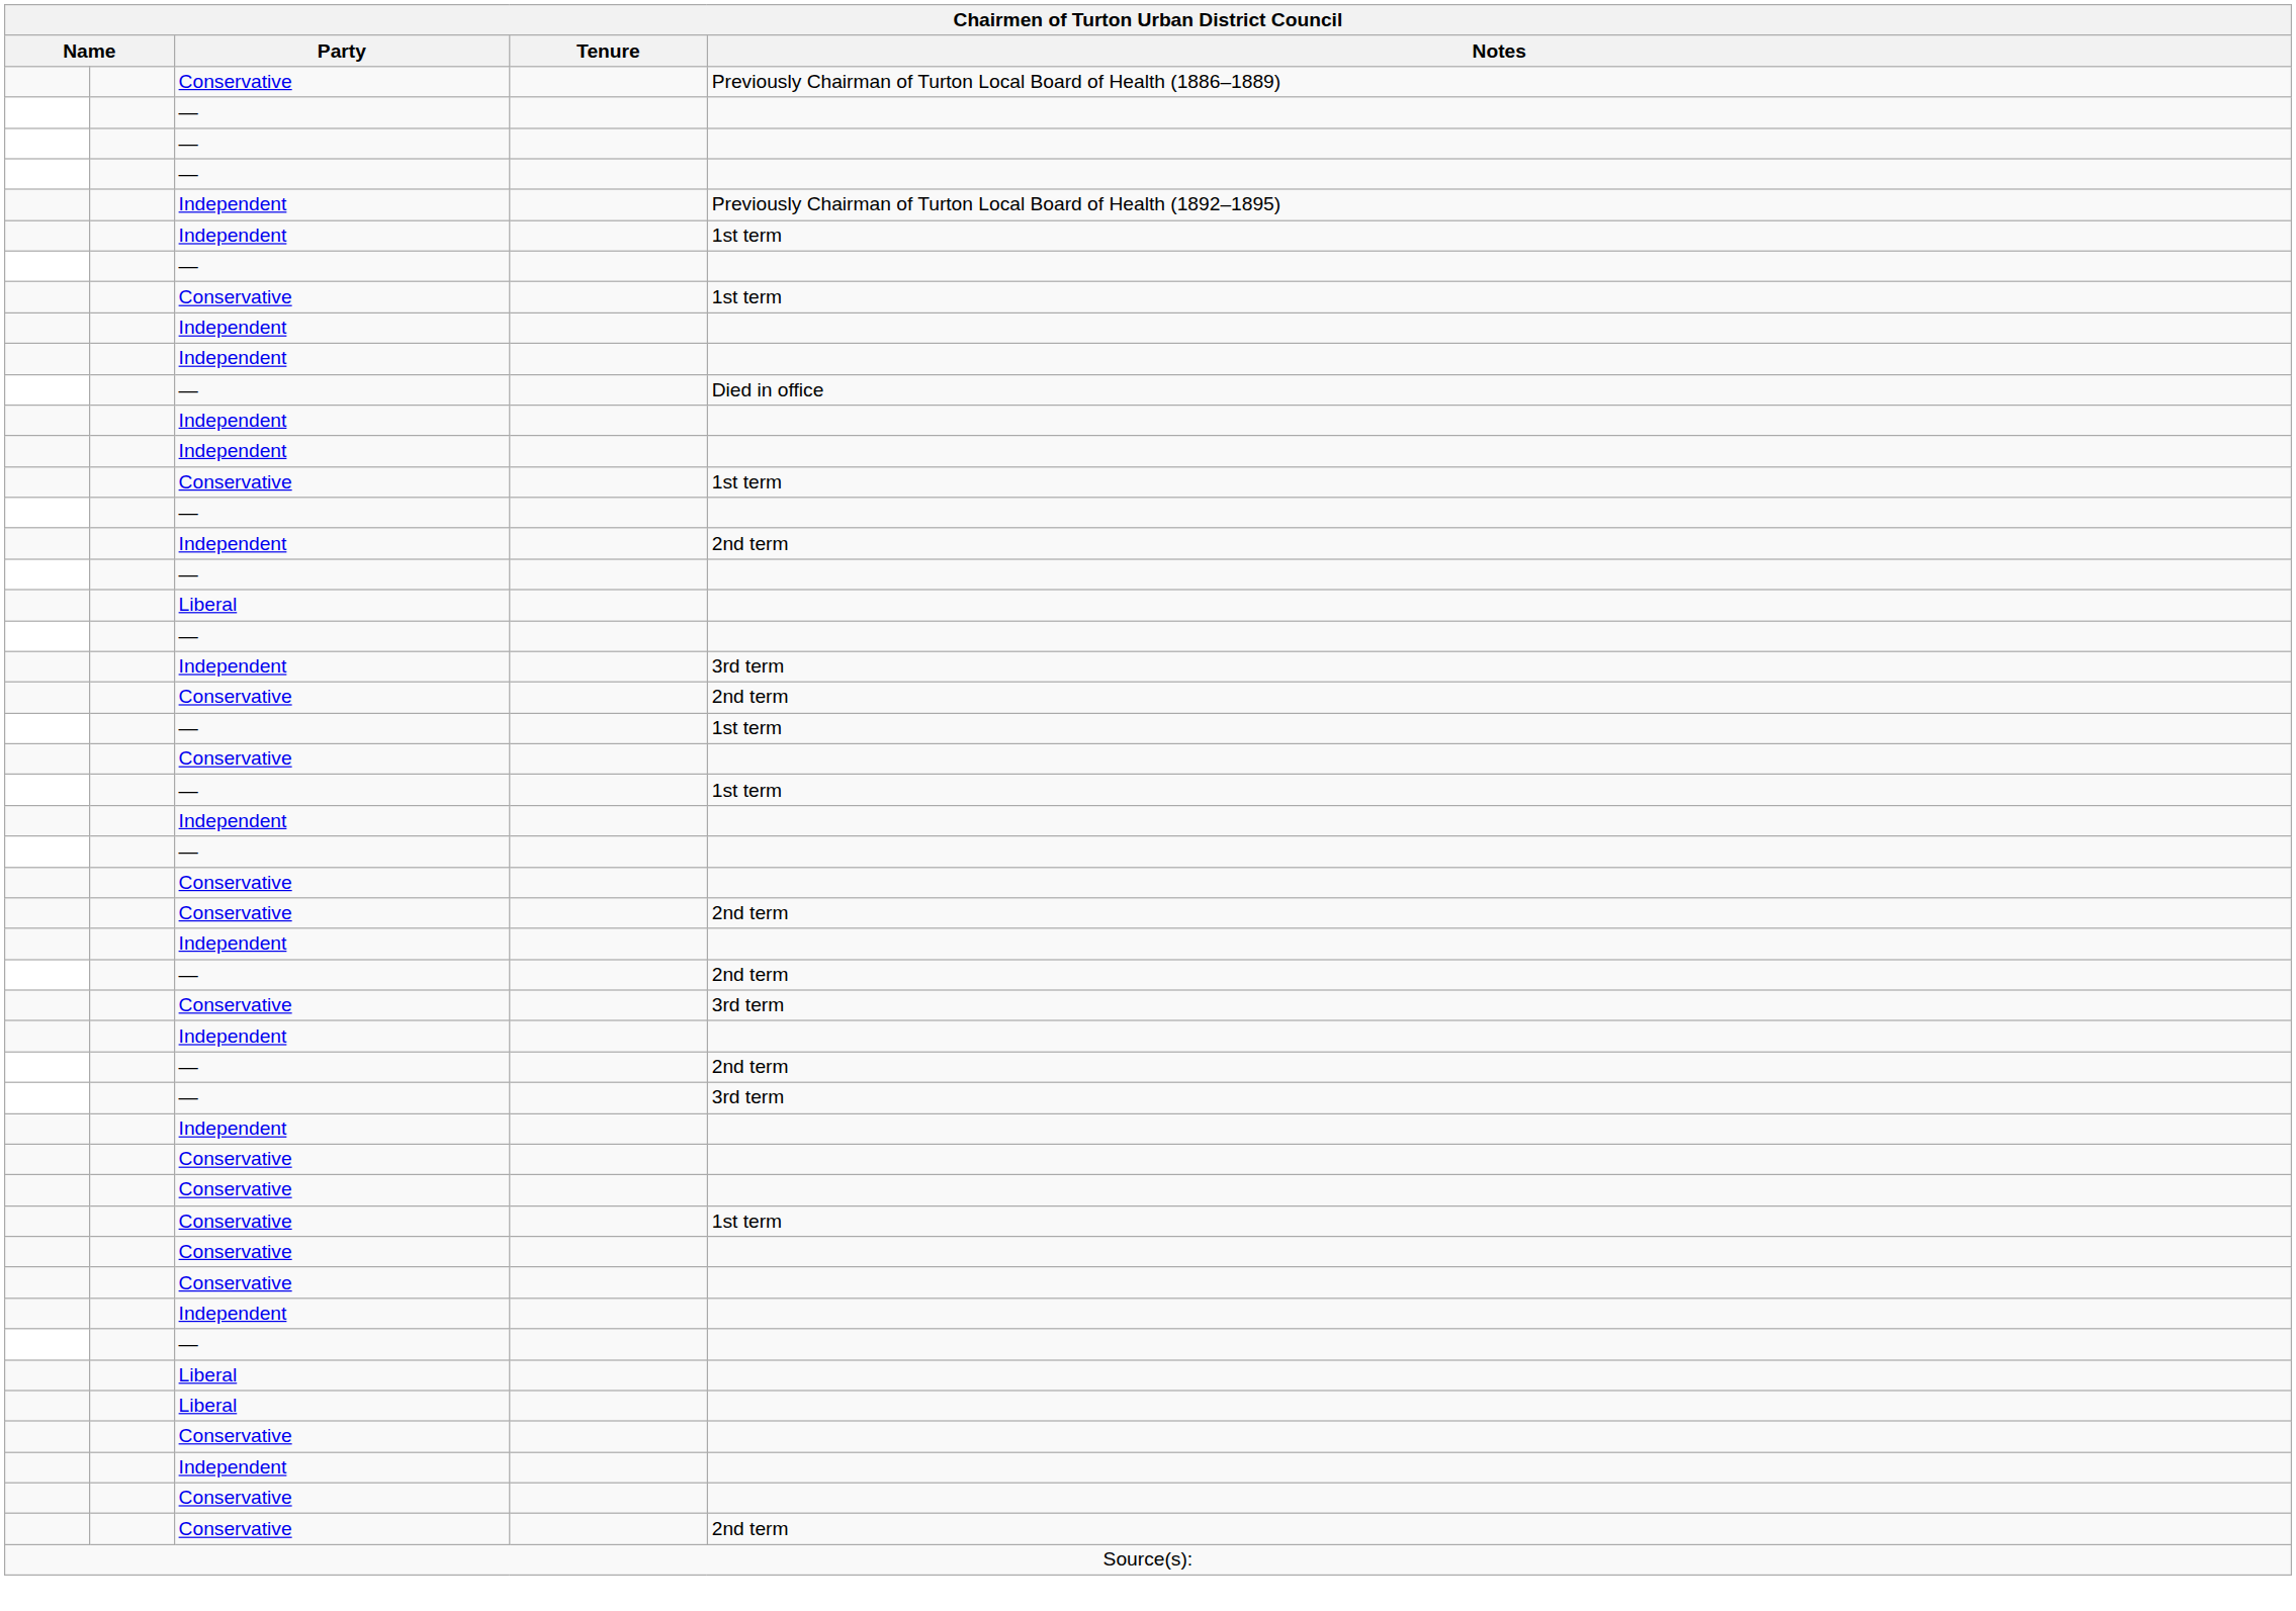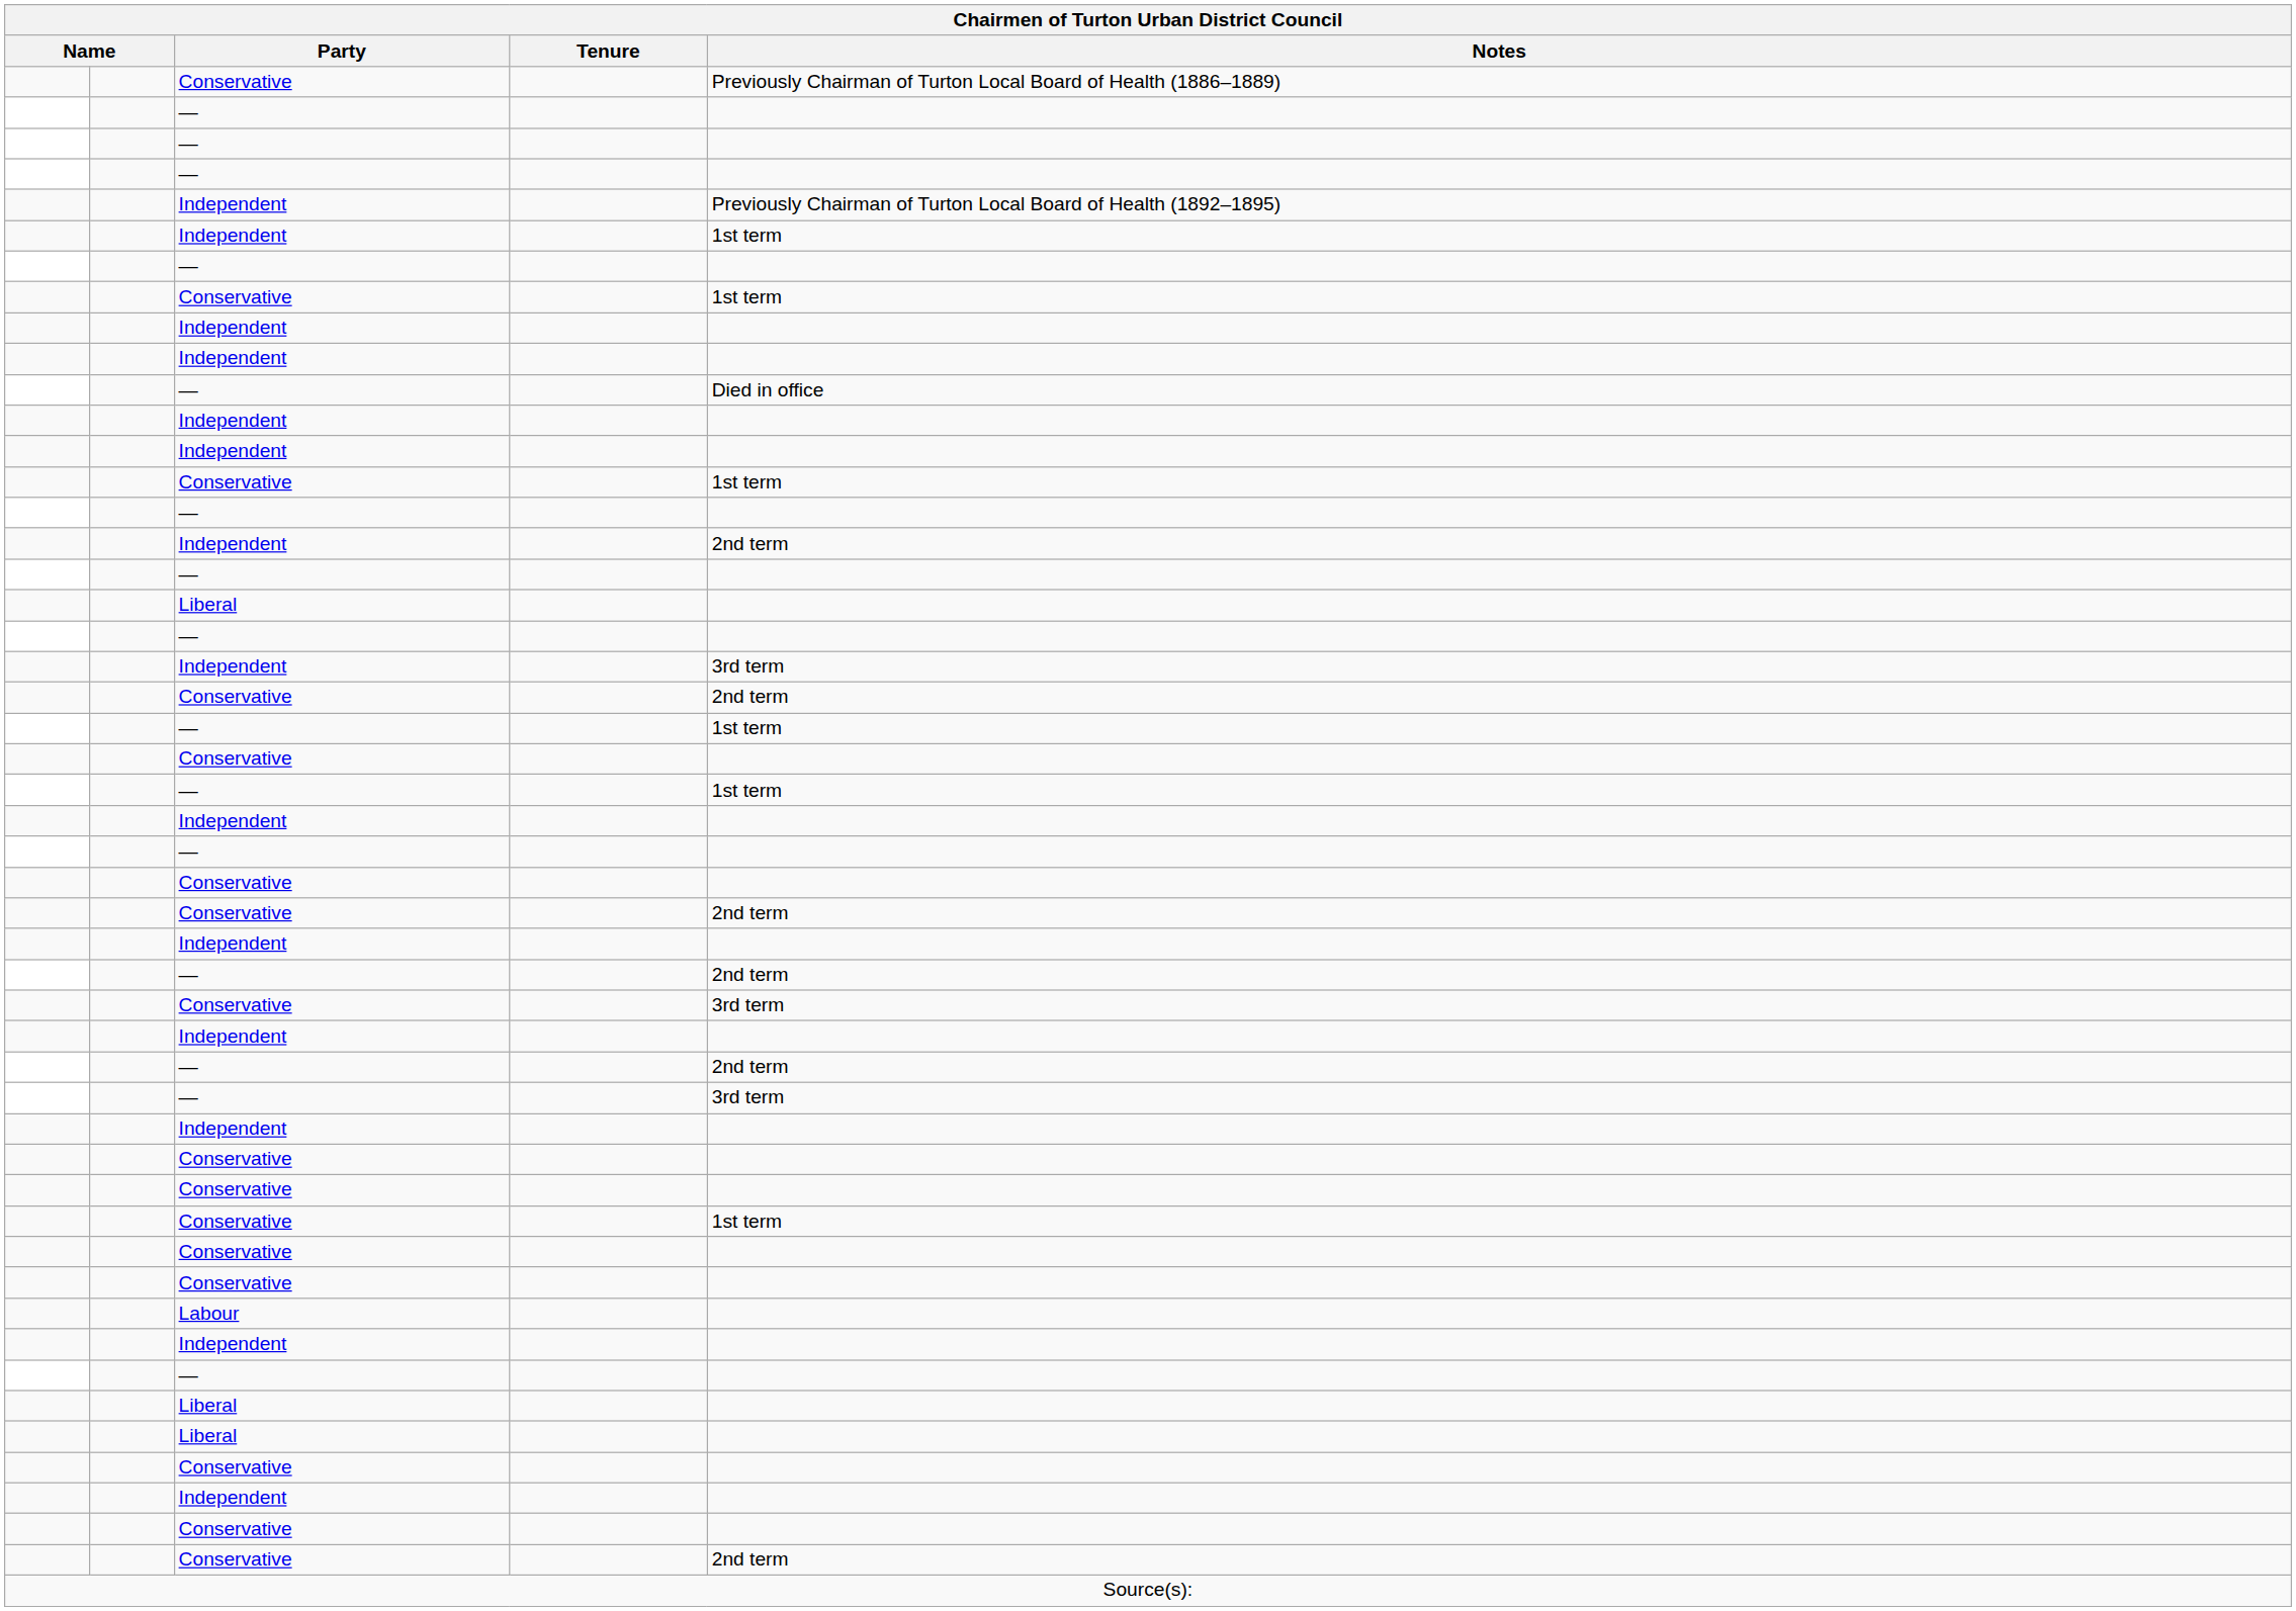+ row: Labour
